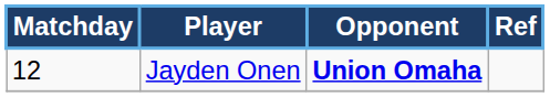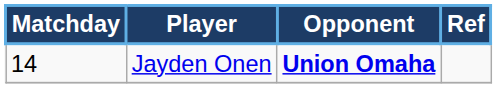Jayden Onen | Matchday: 12 -> 14
